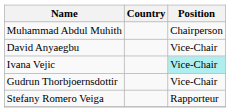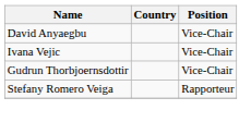- row: Muhammad Abdul Muhith | Chairperson
Ivana Vejic | Position: paleturquoise background -> no background
